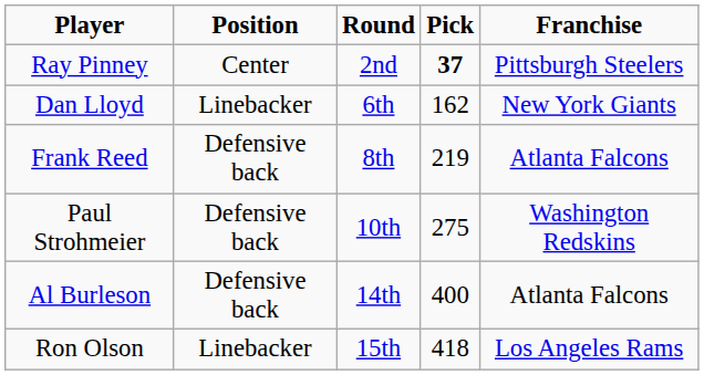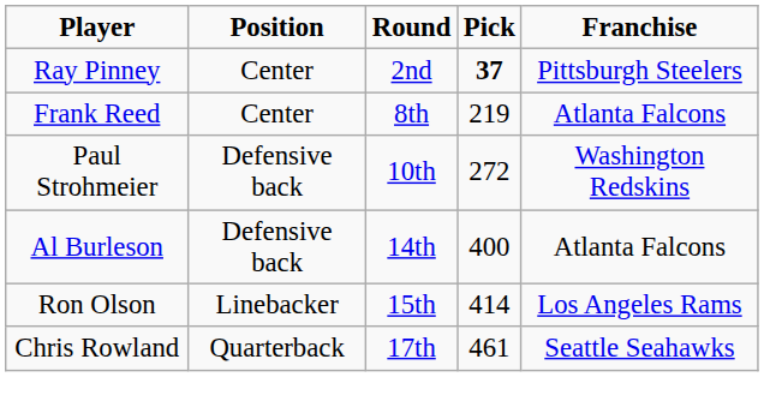- row: Dan Lloyd | Linebacker | 6th | 162 | New York Giants
Frank Reed | Position: Defensive back -> Center
Paul Strohmeier | Pick: 275 -> 272
Ron Olson | Pick: 418 -> 414
+ row: Chris Rowland | Quarterback | 17th | 461 | Seattle Seahawks
